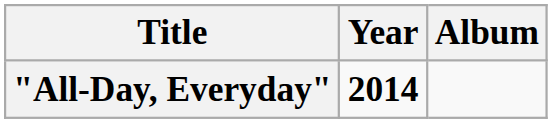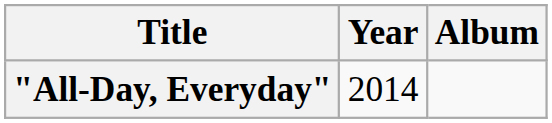row 2 | Year: bold -> normal
